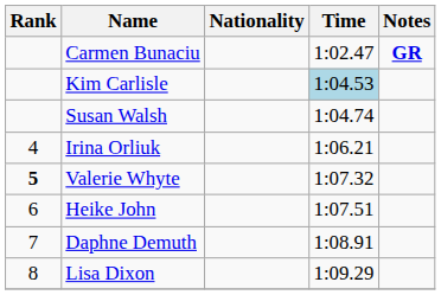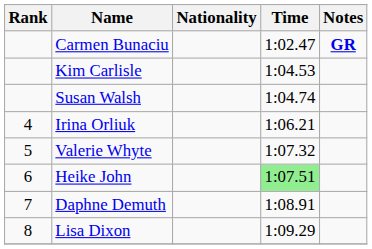Kim Carlisle | Time: lightblue background -> no background
Valerie Whyte | Rank: bold -> normal
Heike John | Time: no background -> lightgreen background
